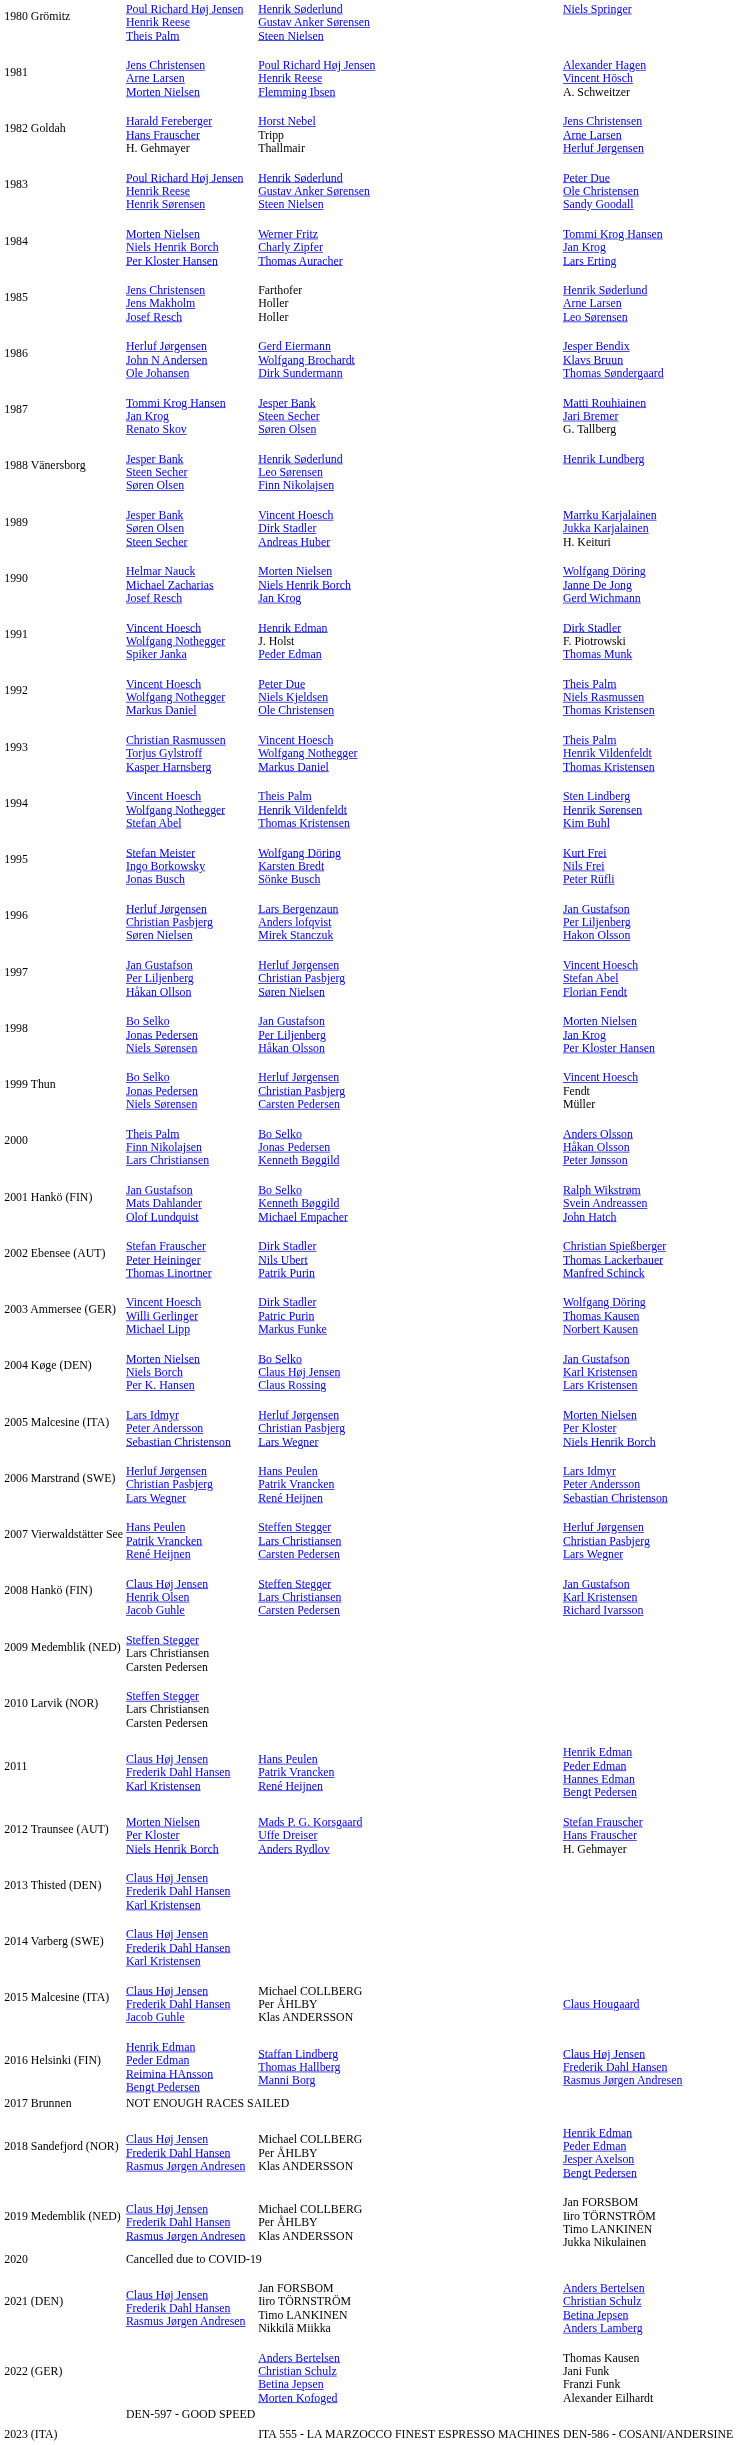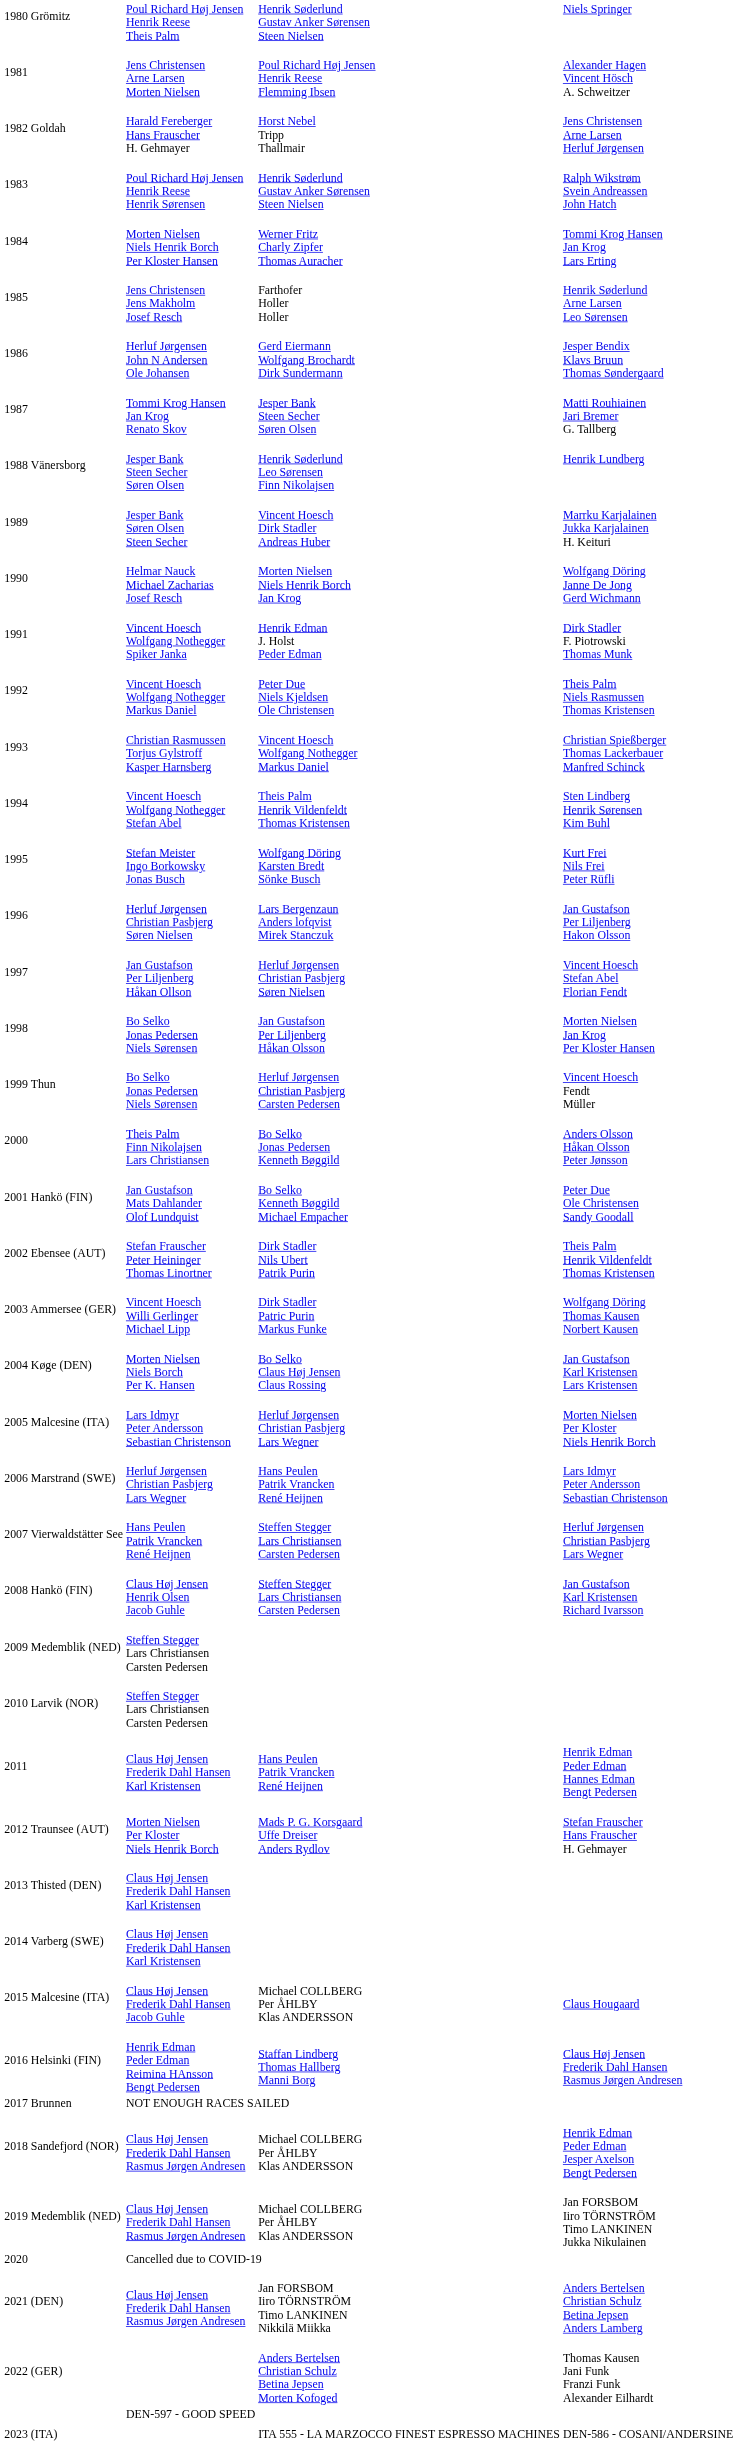1983 | column 4: Peter Due Ole Christensen Sandy Goodall -> Ralph Wikstrøm Svein Andreassen John Hatch
1993 | column 4: Theis Palm Henrik Vildenfeldt Thomas Kristensen -> Christian Spießberger Thomas Lackerbauer Manfred Schinck
2001 Hankö (FIN) | column 4: Ralph Wikstrøm Svein Andreassen John Hatch -> Peter Due Ole Christensen Sandy Goodall
2002 Ebensee (AUT) | column 4: Christian Spießberger Thomas Lackerbauer Manfred Schinck -> Theis Palm Henrik Vildenfeldt Thomas Kristensen
